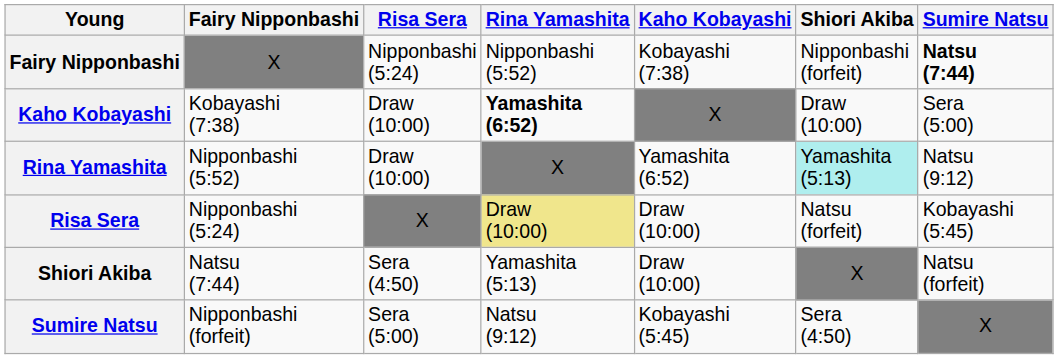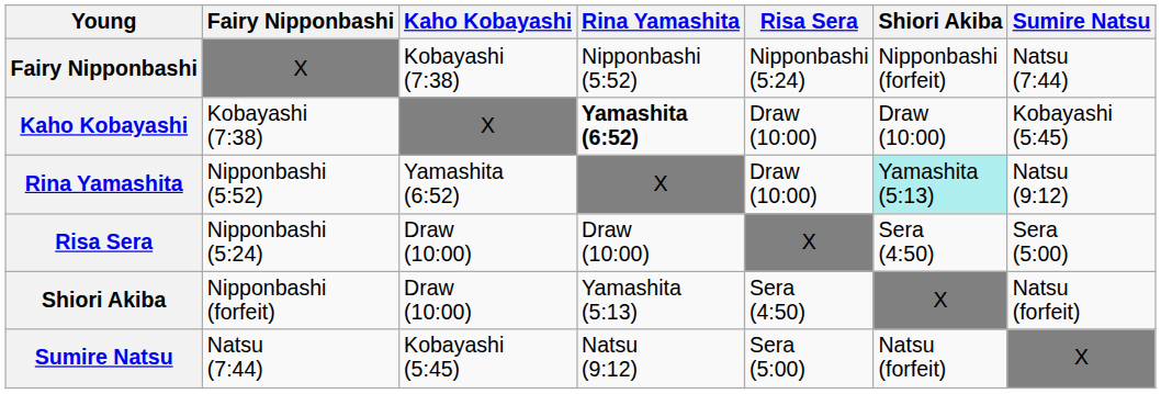columns swapped: Kaho Kobayashi <-> Risa Sera
row 2 | Sumire Natsu: bold -> normal
row 3 | Sumire Natsu: Sera (5:00) -> Kobayashi (5:45)
row 5 | Rina Yamashita: khaki background -> no background
row 5 | Shiori Akiba: Natsu (forfeit) -> Sera (4:50)
row 5 | Sumire Natsu: Kobayashi (5:45) -> Sera (5:00)
row 6 | Fairy Nipponbashi: Natsu (7:44) -> Nipponbashi (forfeit)
row 7 | Fairy Nipponbashi: Nipponbashi (forfeit) -> Natsu (7:44)
row 7 | Shiori Akiba: Sera (4:50) -> Natsu (forfeit)
